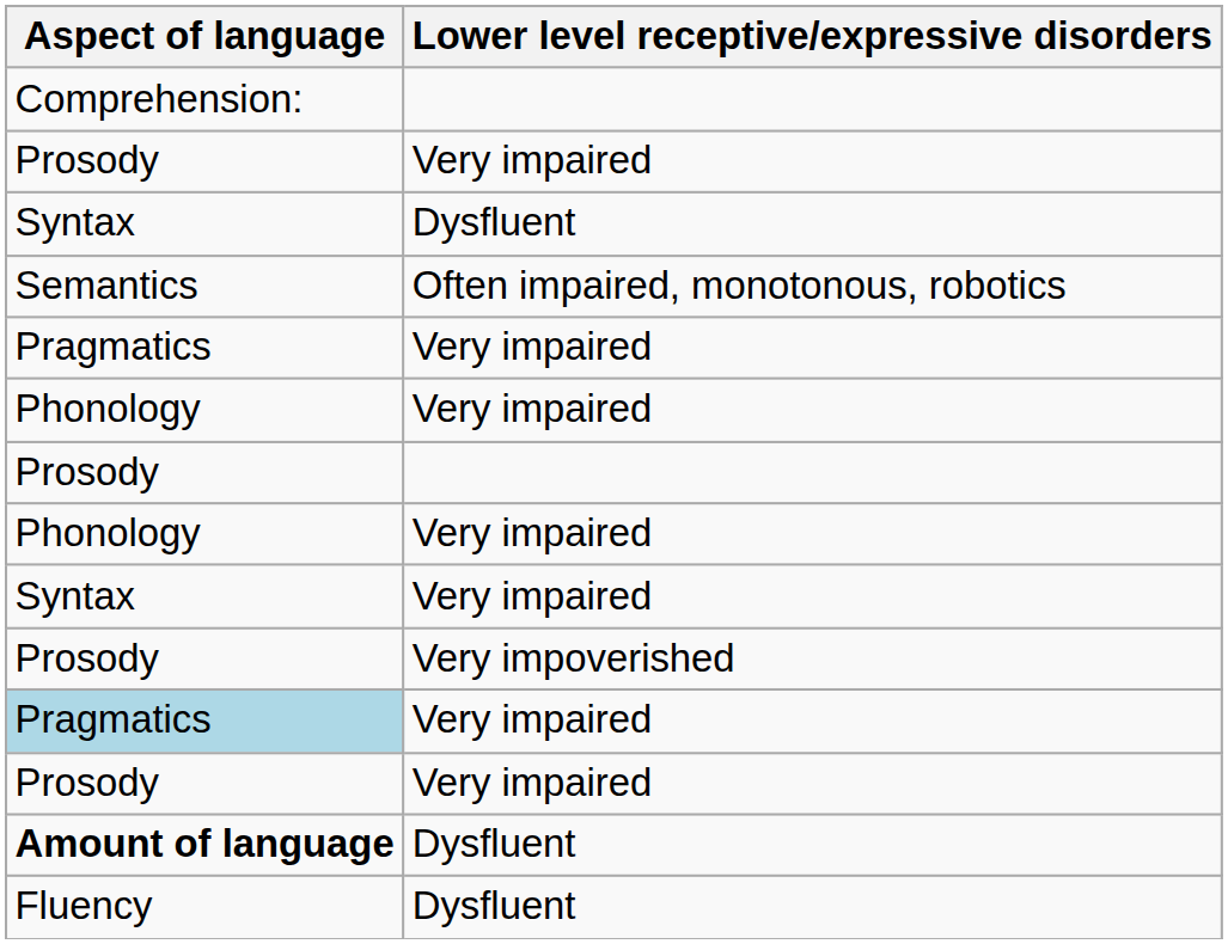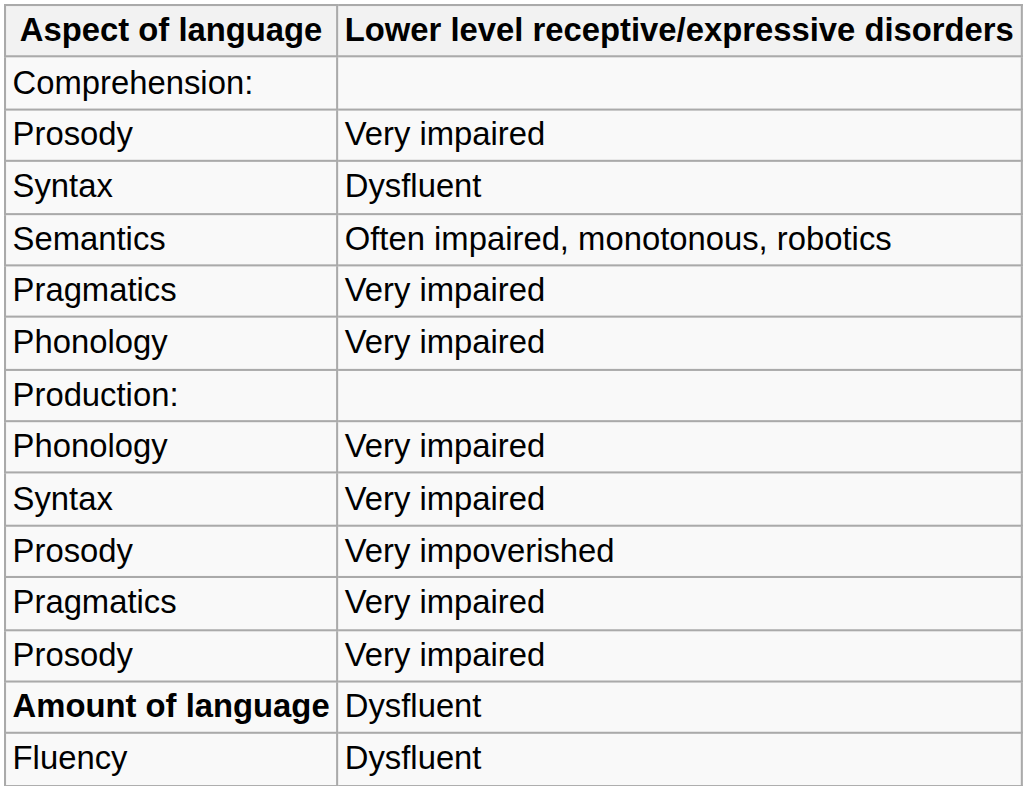row 8 | Aspect of language: Prosody -> Production:
row 12 | Aspect of language: lightblue background -> no background
